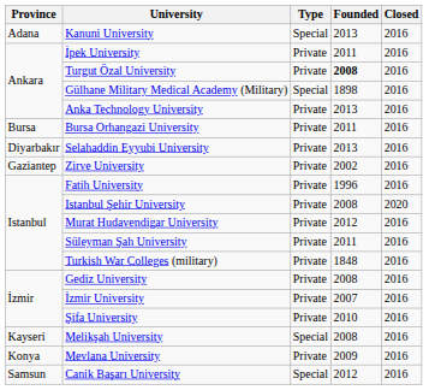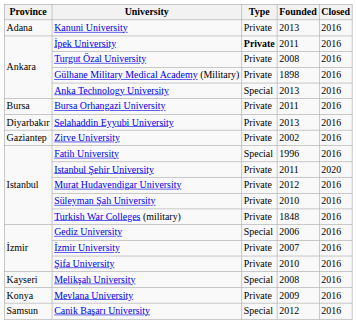Kanuni University | Type: Special -> Private
İpek University | Type: normal -> bold
Turgut Özal University | Founded: bold -> normal
Gülhane Military Medical Academy (Military) | Type: Special -> Private
Anka Technology University | Type: Private -> Special
Fatih University | Type: Private -> Special
Istanbul Şehir University | Founded: 2008 -> 2011
Süleyman Şah University | Founded: 2011 -> 2010
Gediz University | Type: Private -> Special
Gediz University | Founded: 2008 -> 2006
